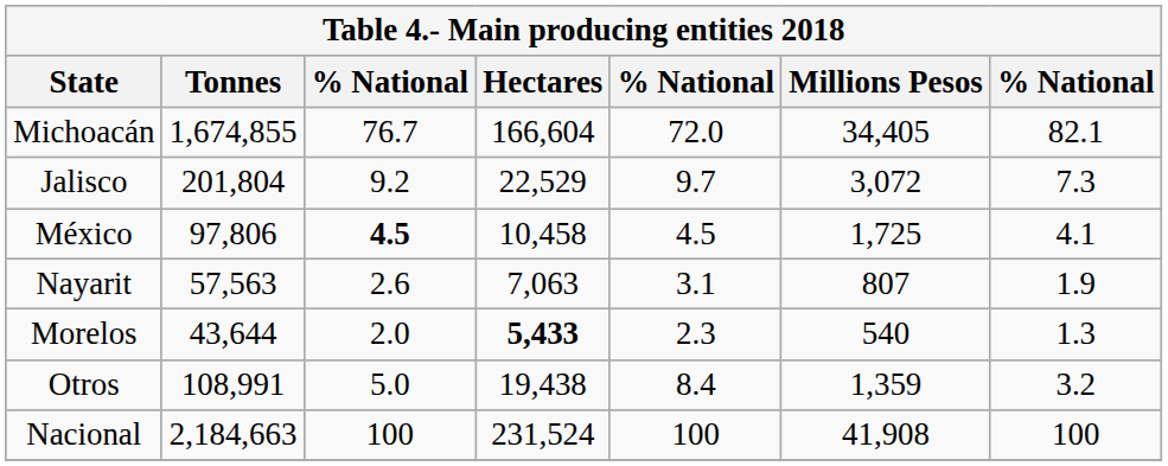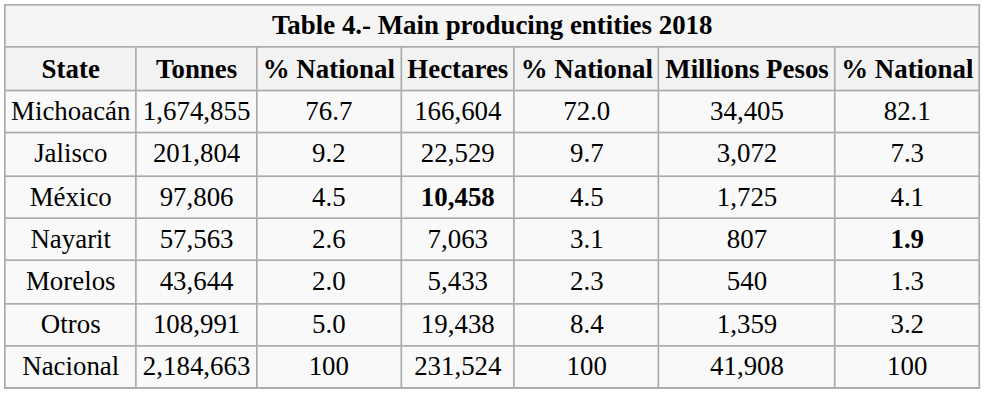México | column 3: bold -> normal
México | Hectares: normal -> bold
Nayarit | column 7: normal -> bold
Morelos | Hectares: bold -> normal
